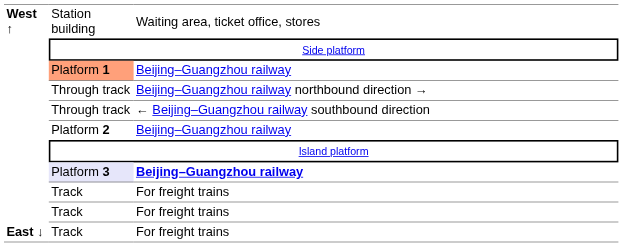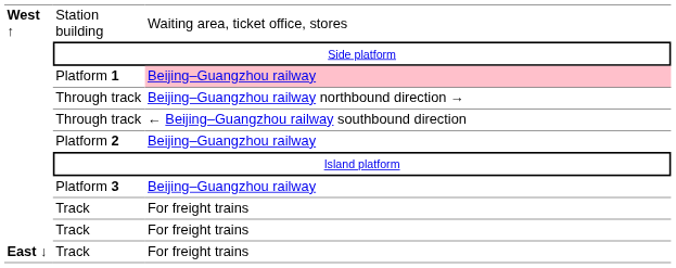Platform 1 | column 2: lightsalmon background -> no background
Platform 1 | column 3: no background -> pink background
Platform 3 | column 2: lavender background -> no background
Platform 3 | column 3: bold -> normal
